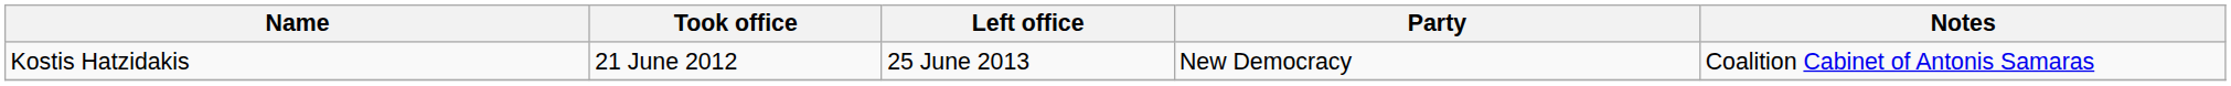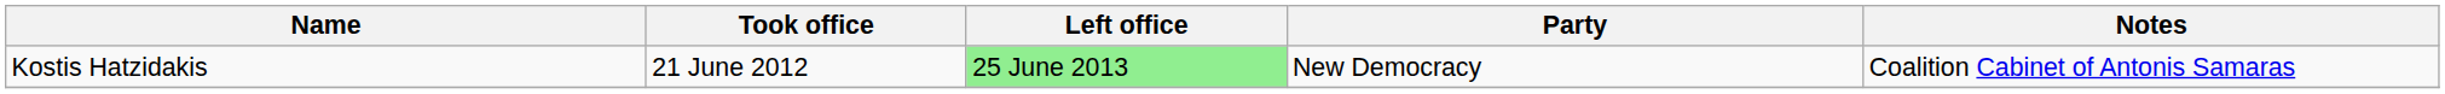Kostis Hatzidakis | Left office: no background -> lightgreen background
